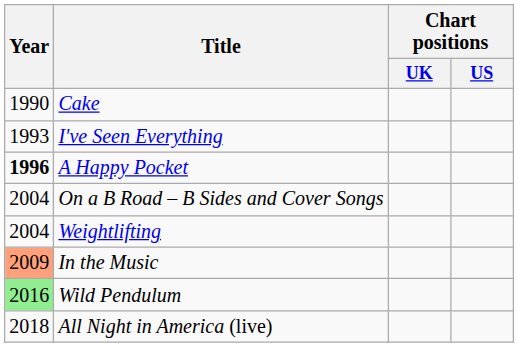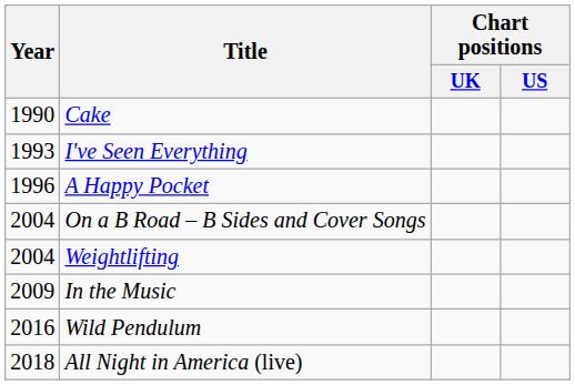A Happy Pocket | Year: bold -> normal
In the Music | Year: lightsalmon background -> no background
Wild Pendulum | Year: lightgreen background -> no background
